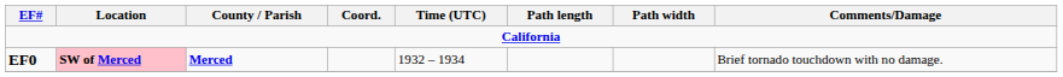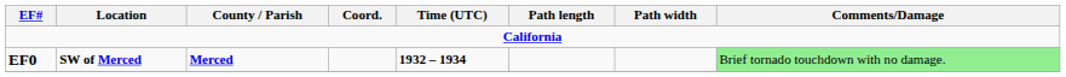EF0 | Location: pink background -> no background
EF0 | Time (UTC): normal -> bold
EF0 | Comments/Damage: no background -> lightgreen background
